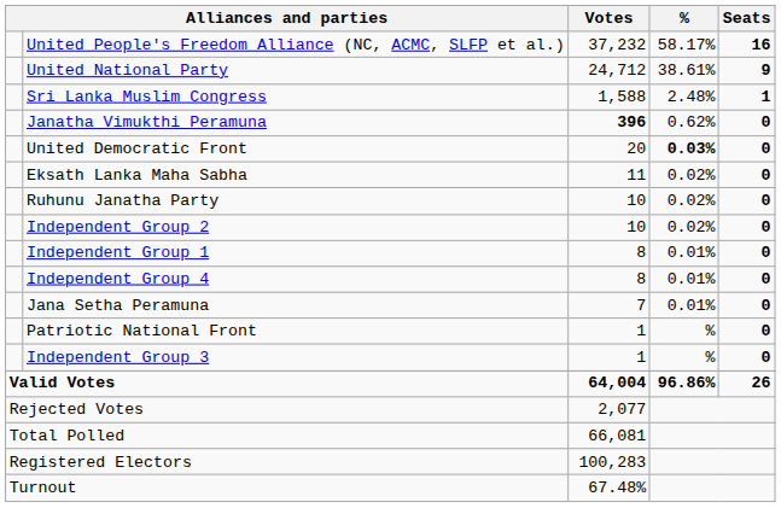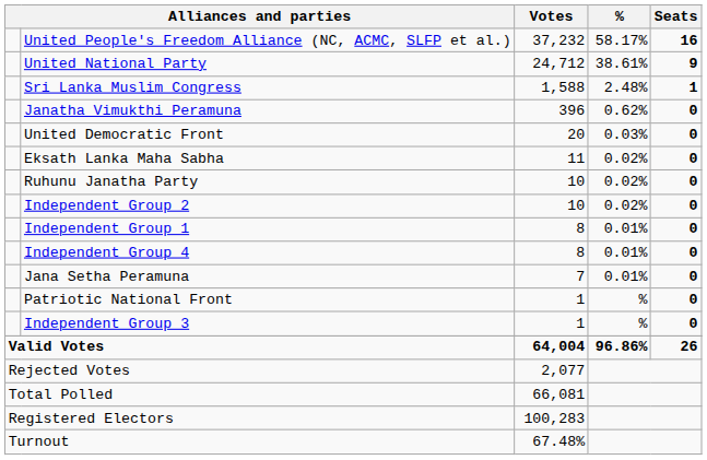Janatha Vimukthi Peramuna | Votes: bold -> normal
United Democratic Front | %: bold -> normal
